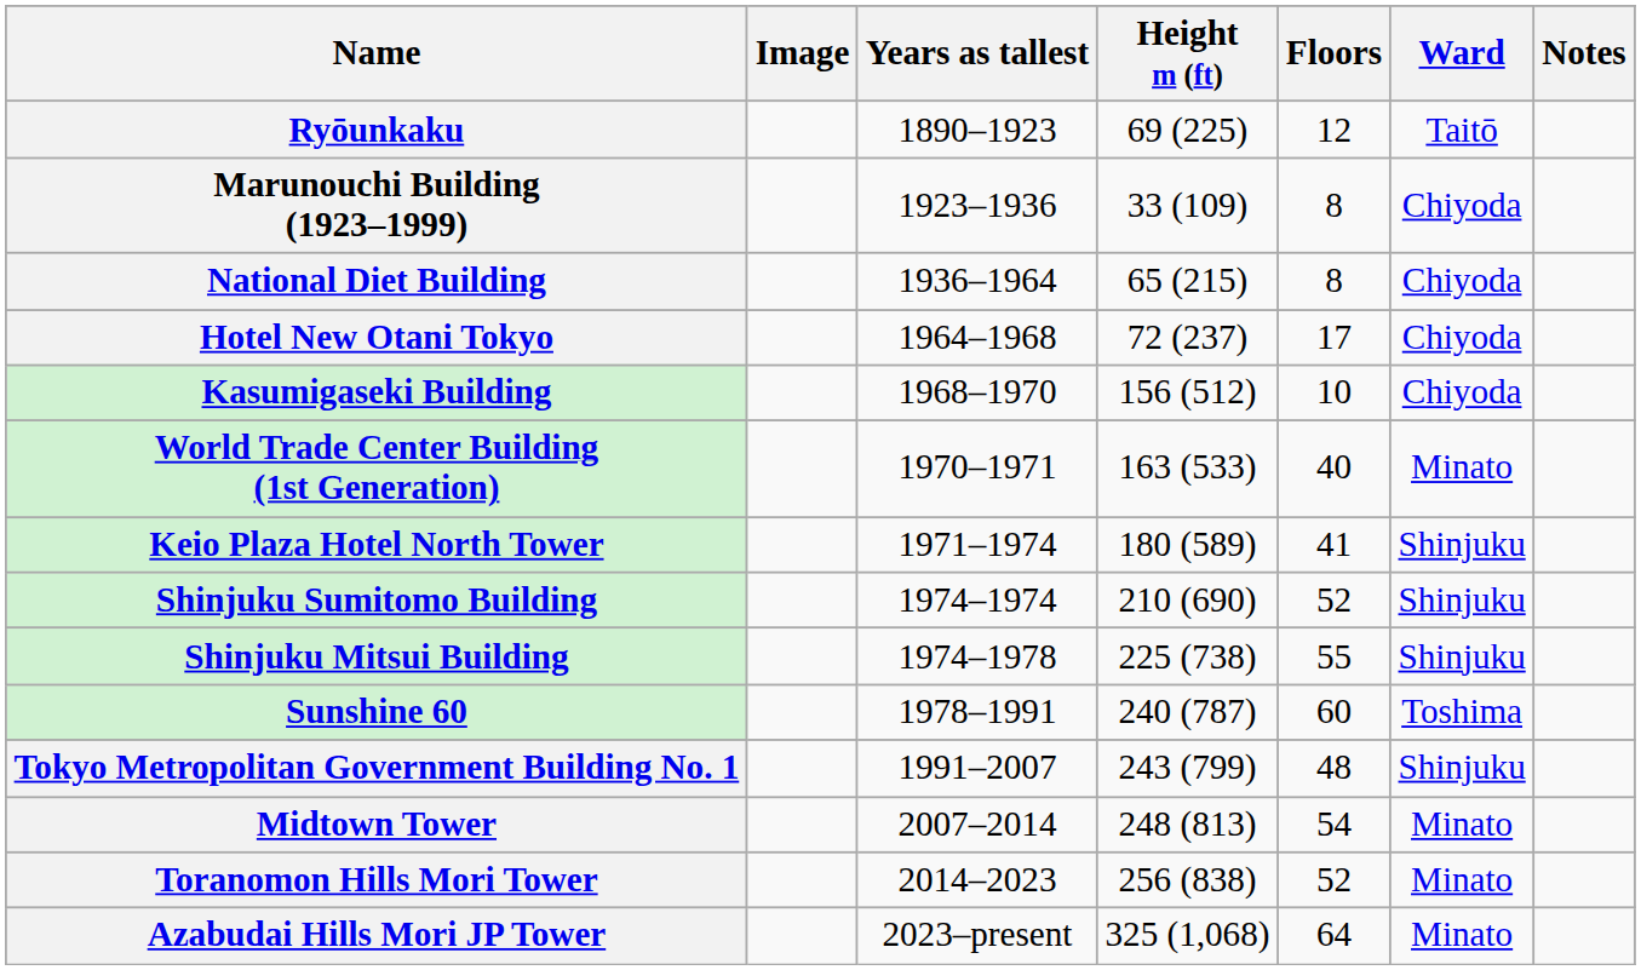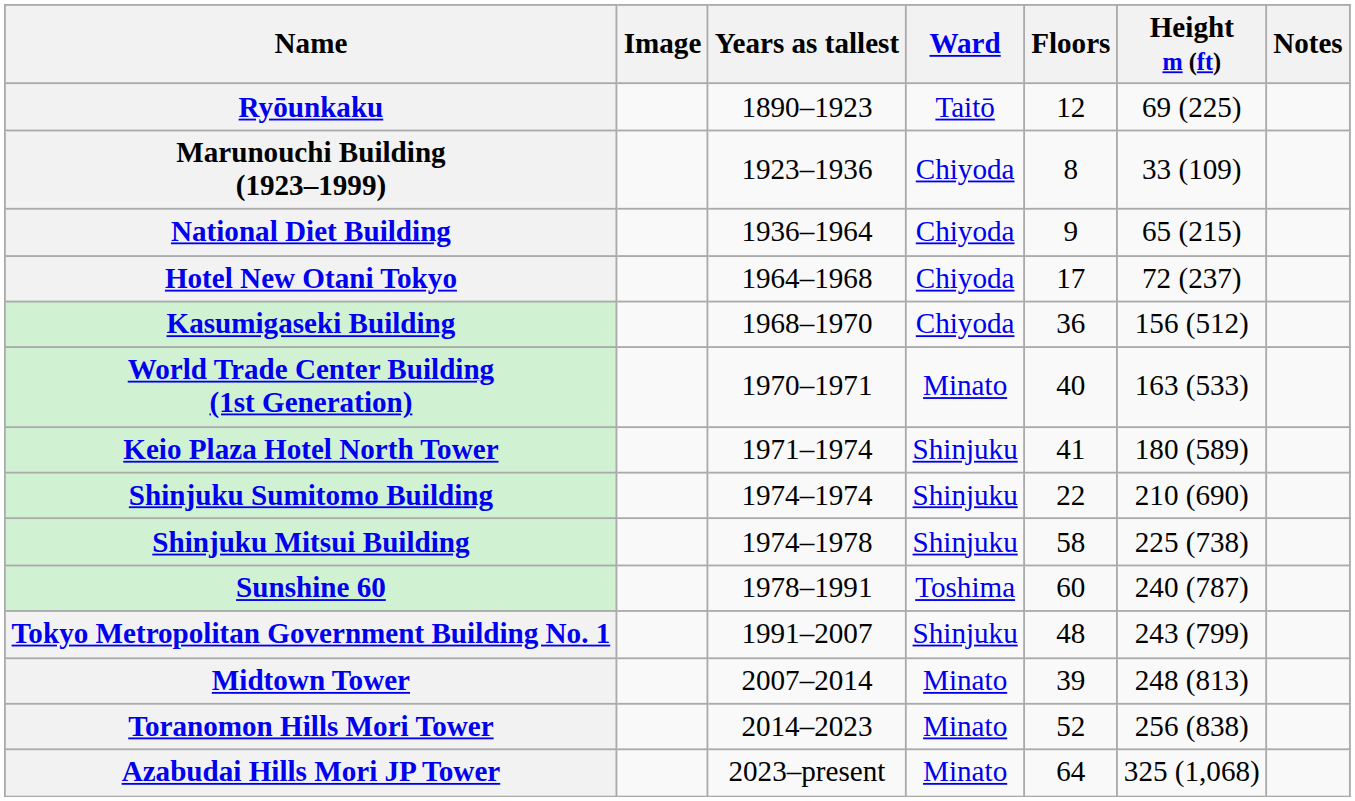columns swapped: Height m (ft) <-> Ward
National Diet Building | Floors: 8 -> 9
Kasumigaseki Building | Floors: 10 -> 36
Shinjuku Sumitomo Building | Floors: 52 -> 22
Shinjuku Mitsui Building | Floors: 55 -> 58
Midtown Tower | Floors: 54 -> 39
